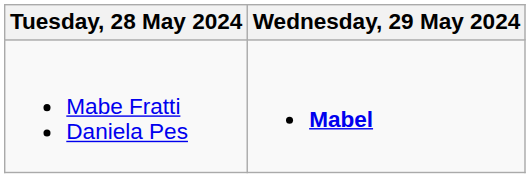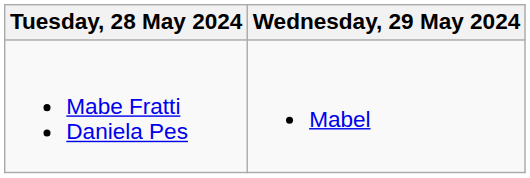Mabe Fratti Daniela Pes | Wednesday, 29 May 2024: bold -> normal
